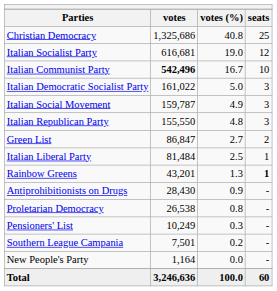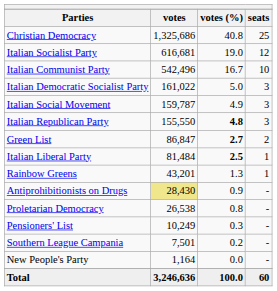Italian Communist Party | votes: bold -> normal
Italian Republican Party | votes (%): normal -> bold
Green List | votes (%): normal -> bold
Italian Liberal Party | votes (%): normal -> bold
Rainbow Greens | seats: bold -> normal
Antiprohibitionists on Drugs | votes: no background -> khaki background
